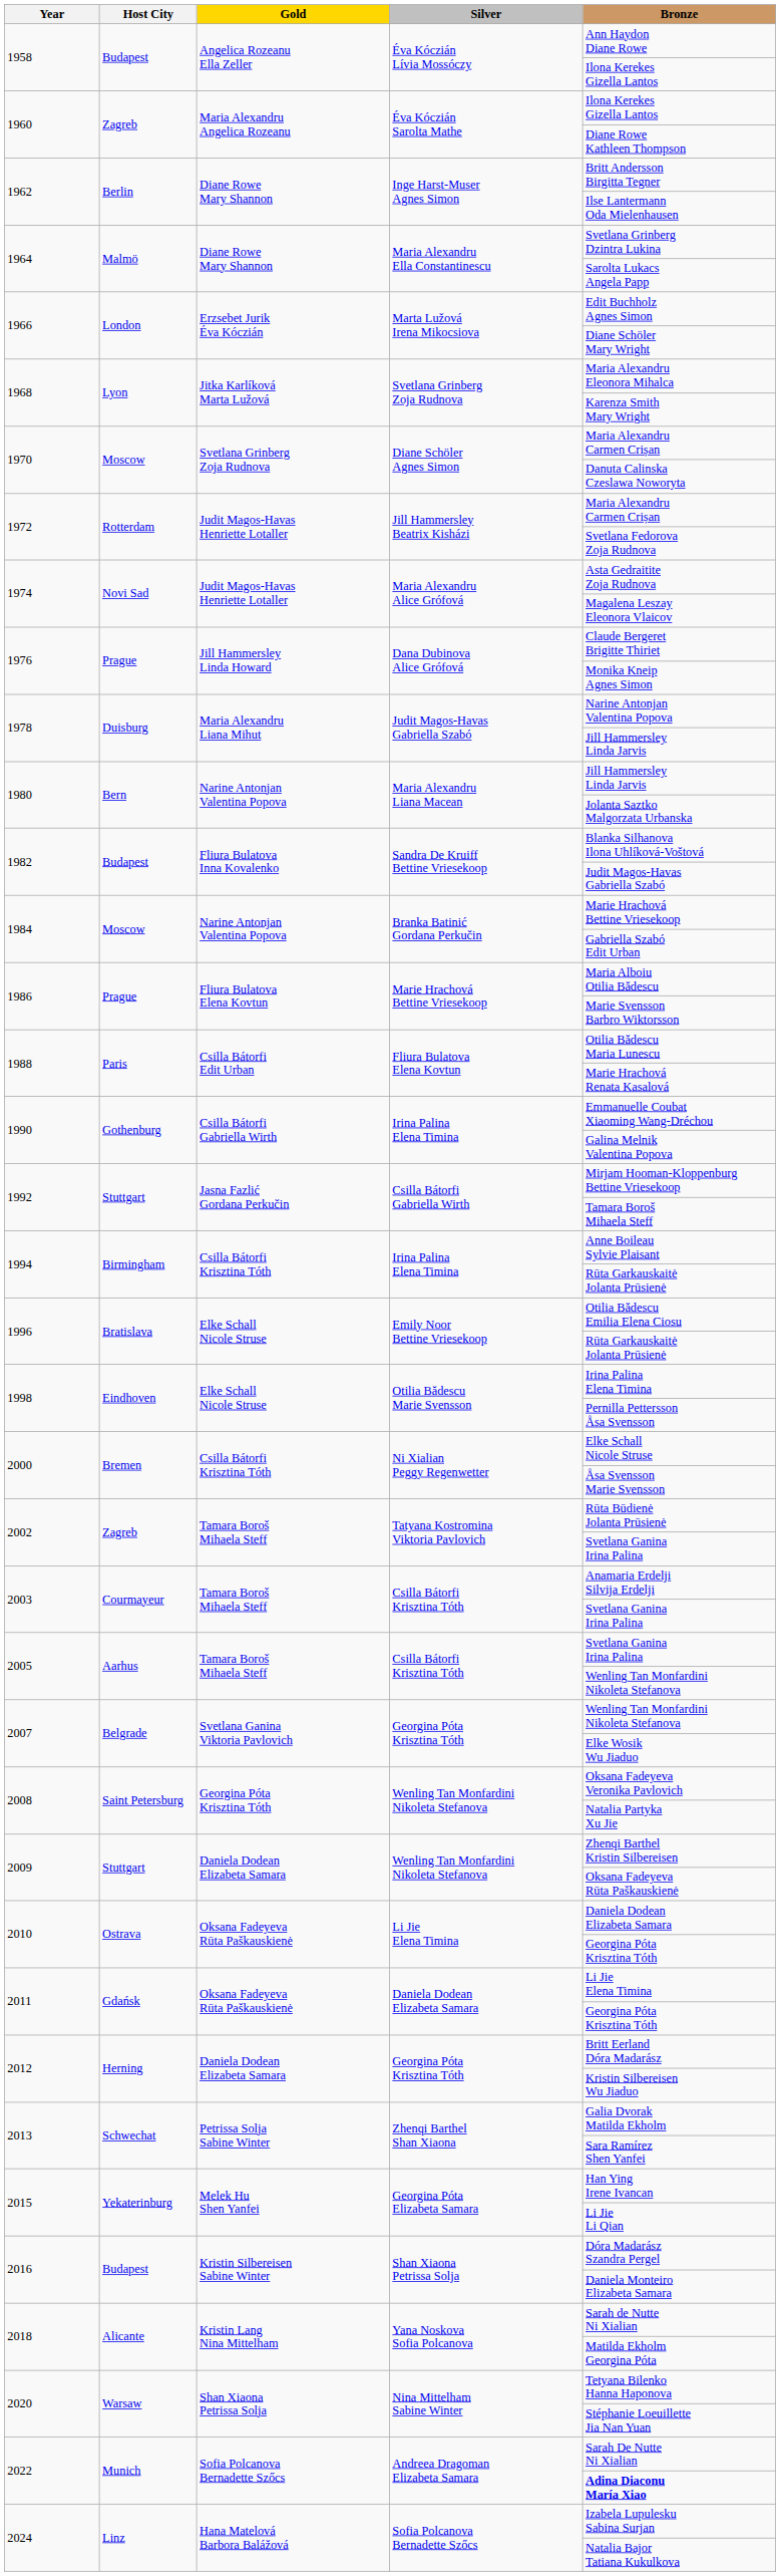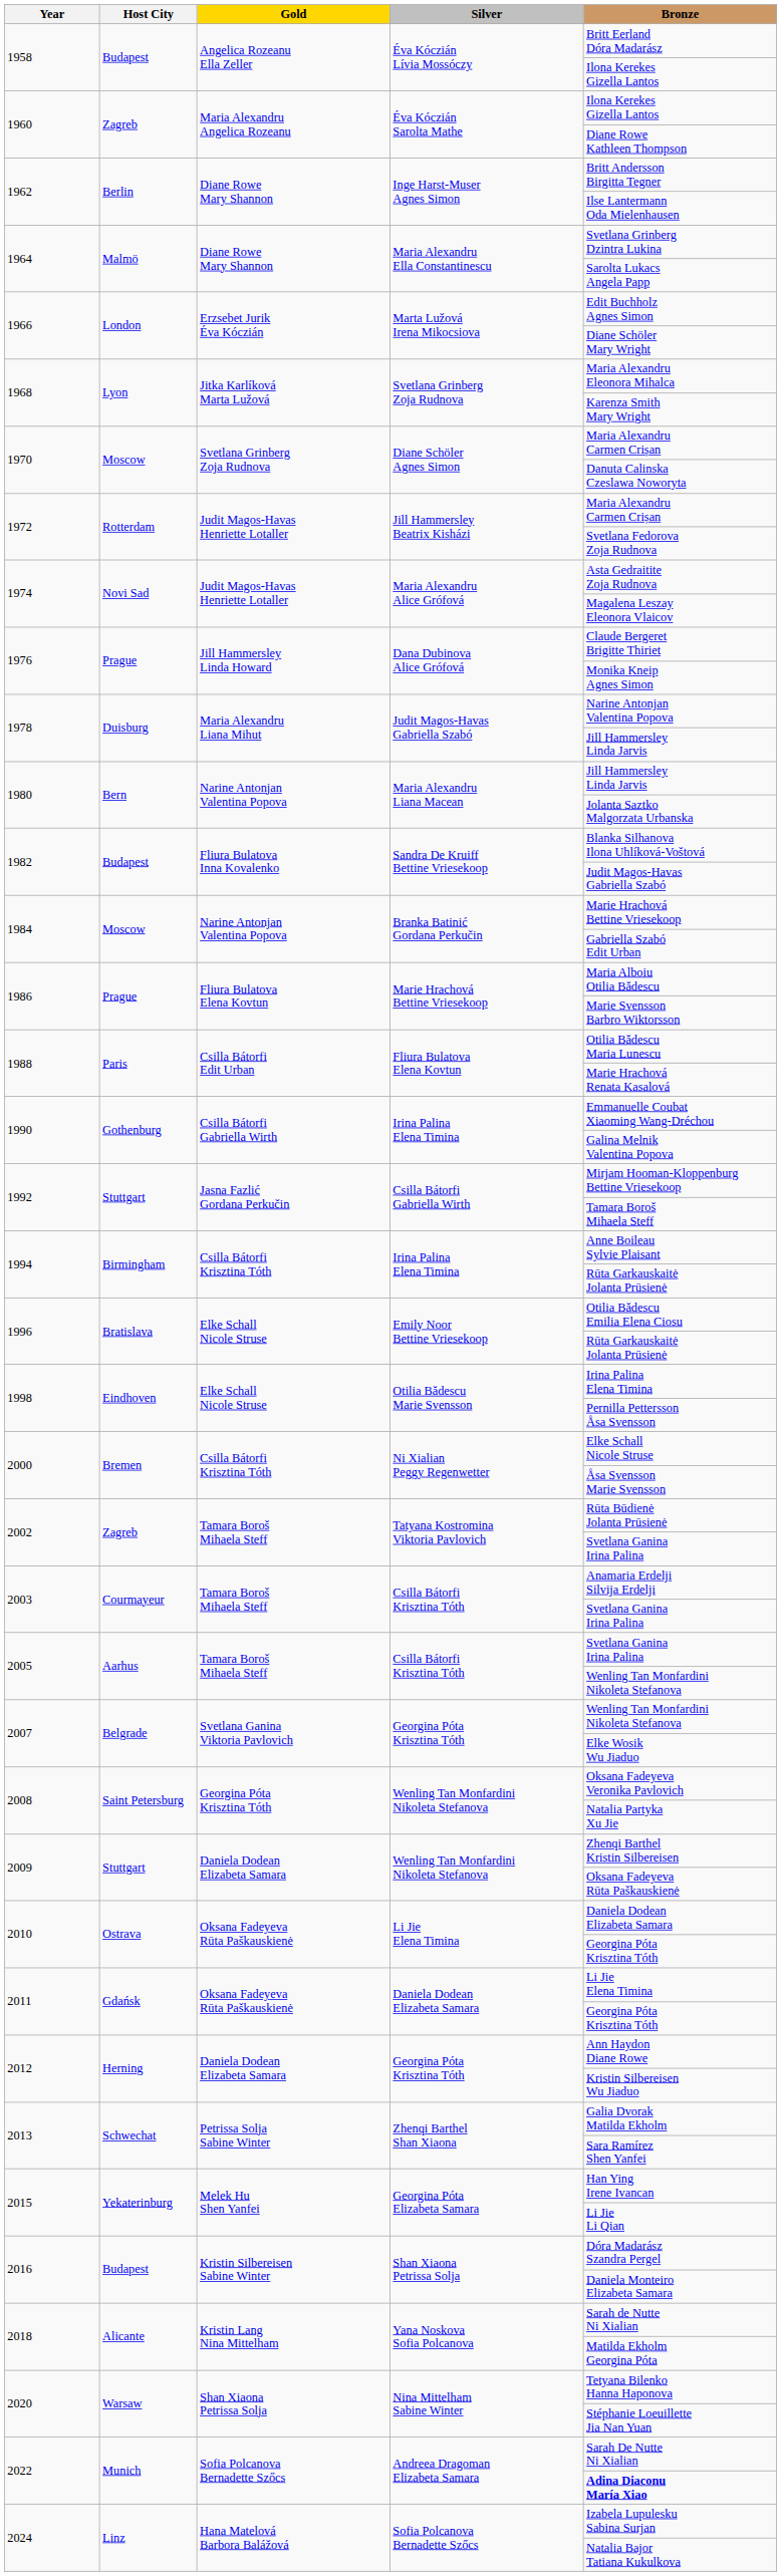row 2 | Bronze: Ann Haydon Diane Rowe -> Britt Eerland Dóra Madarász
row 62 | Bronze: Britt Eerland Dóra Madarász -> Ann Haydon Diane Rowe
